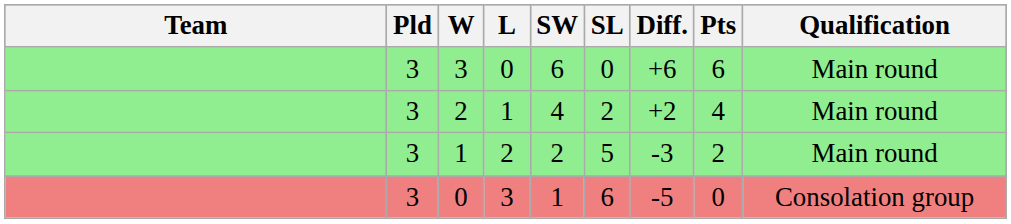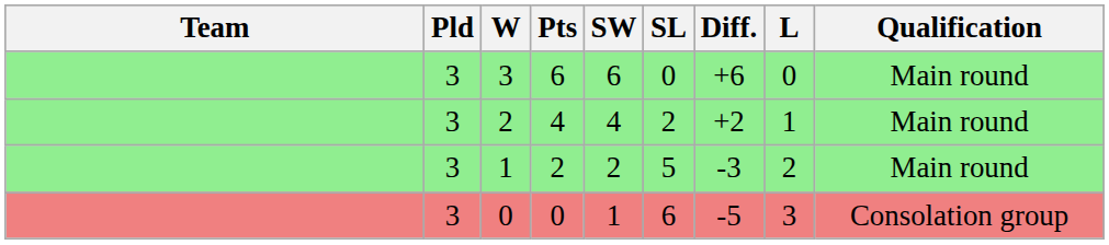columns swapped: L <-> Pts
